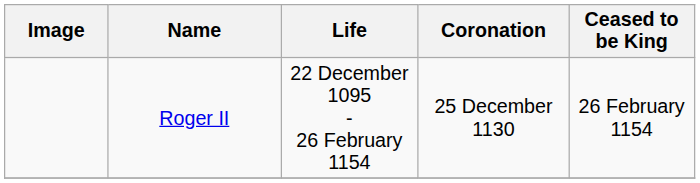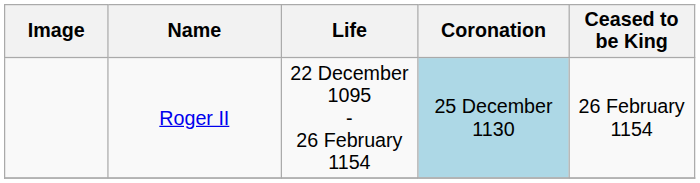Roger II | Coronation: no background -> lightblue background
